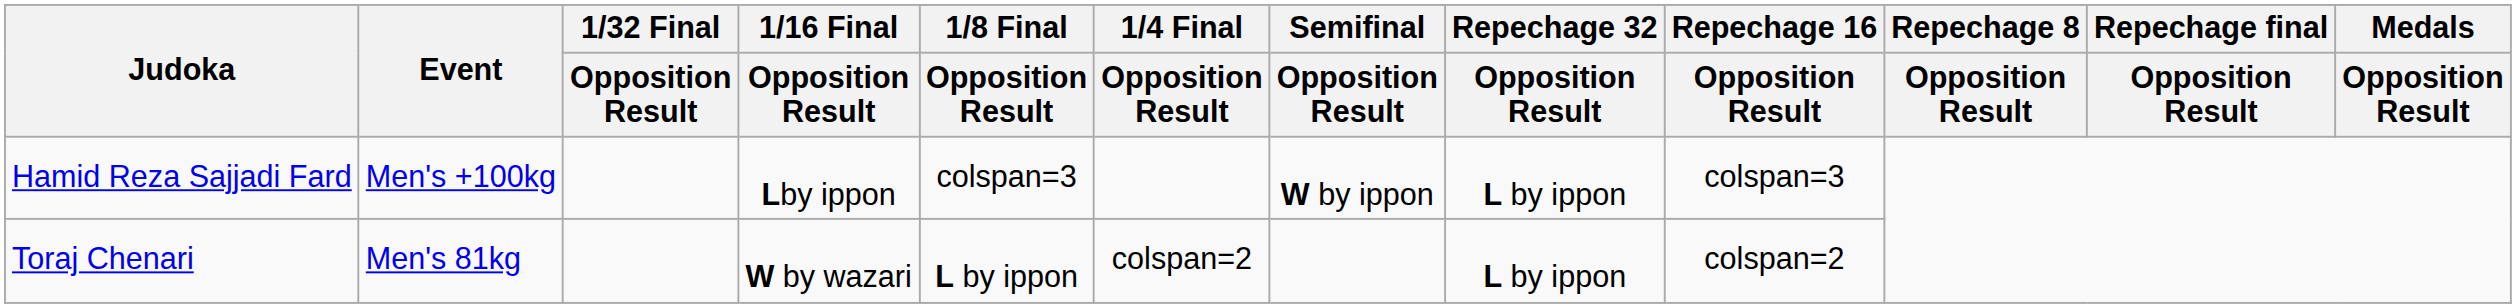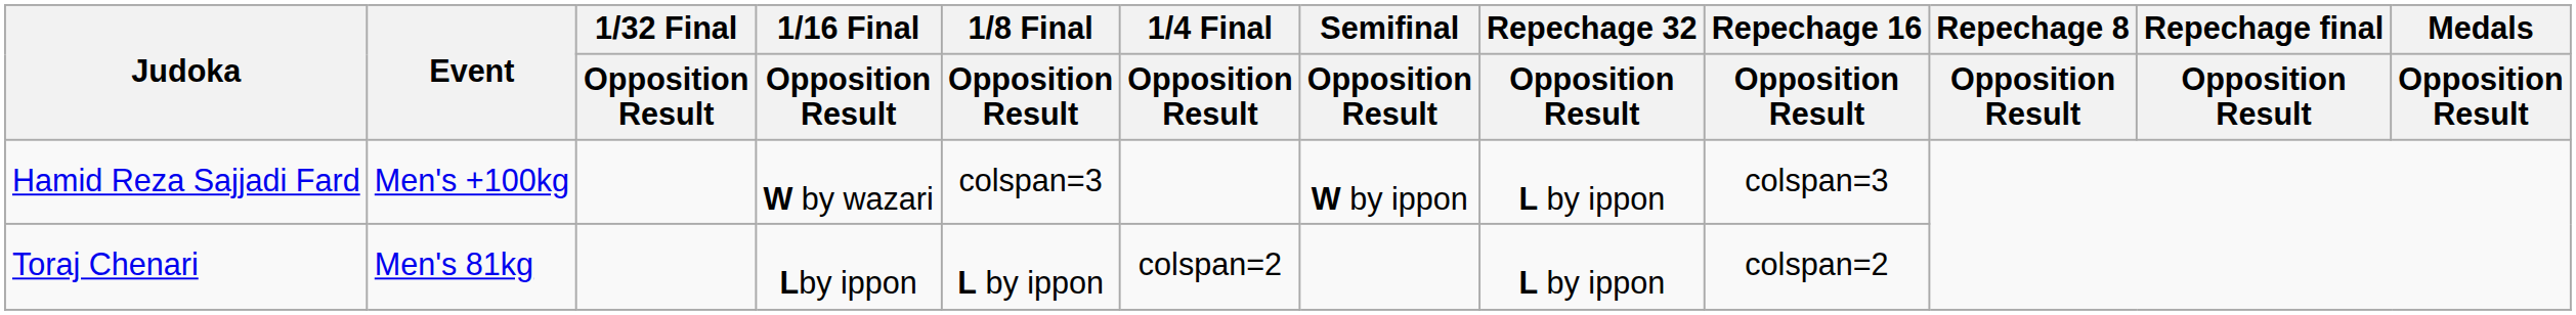Hamid Reza Sajjadi Fard | 1/16 Final / Opposition Result: Lby ippon -> W by wazari
Toraj Chenari | 1/16 Final / Opposition Result: W by wazari -> Lby ippon
